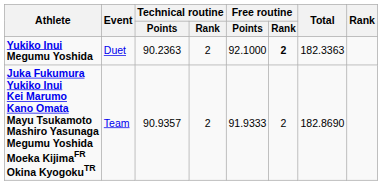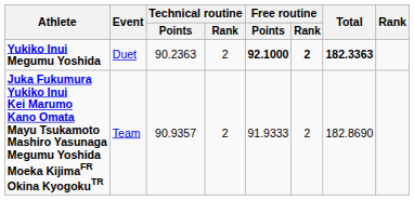Yukiko Inui Megumu Yoshida | Free routine / Points: normal -> bold
Yukiko Inui Megumu Yoshida | Total: normal -> bold
